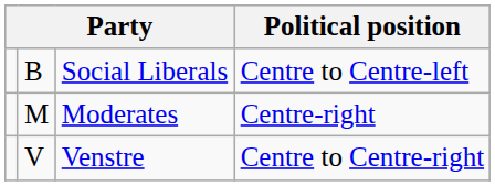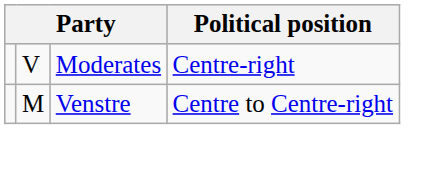- row: B | Social Liberals | Centre to Centre-left
Moderates | column 2: M -> V
Venstre | column 2: V -> M
